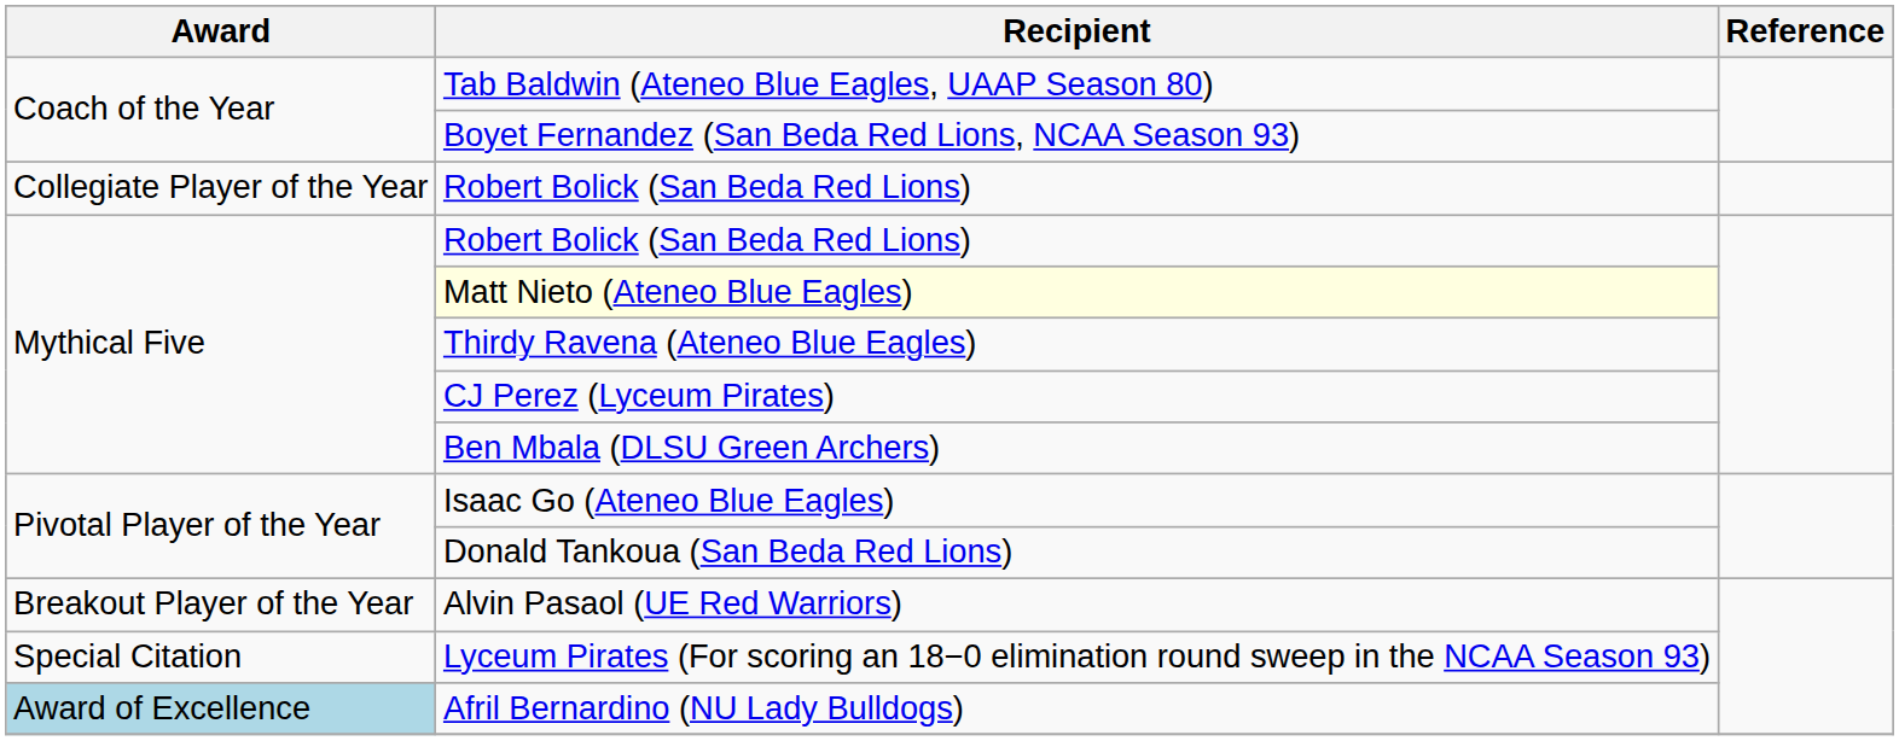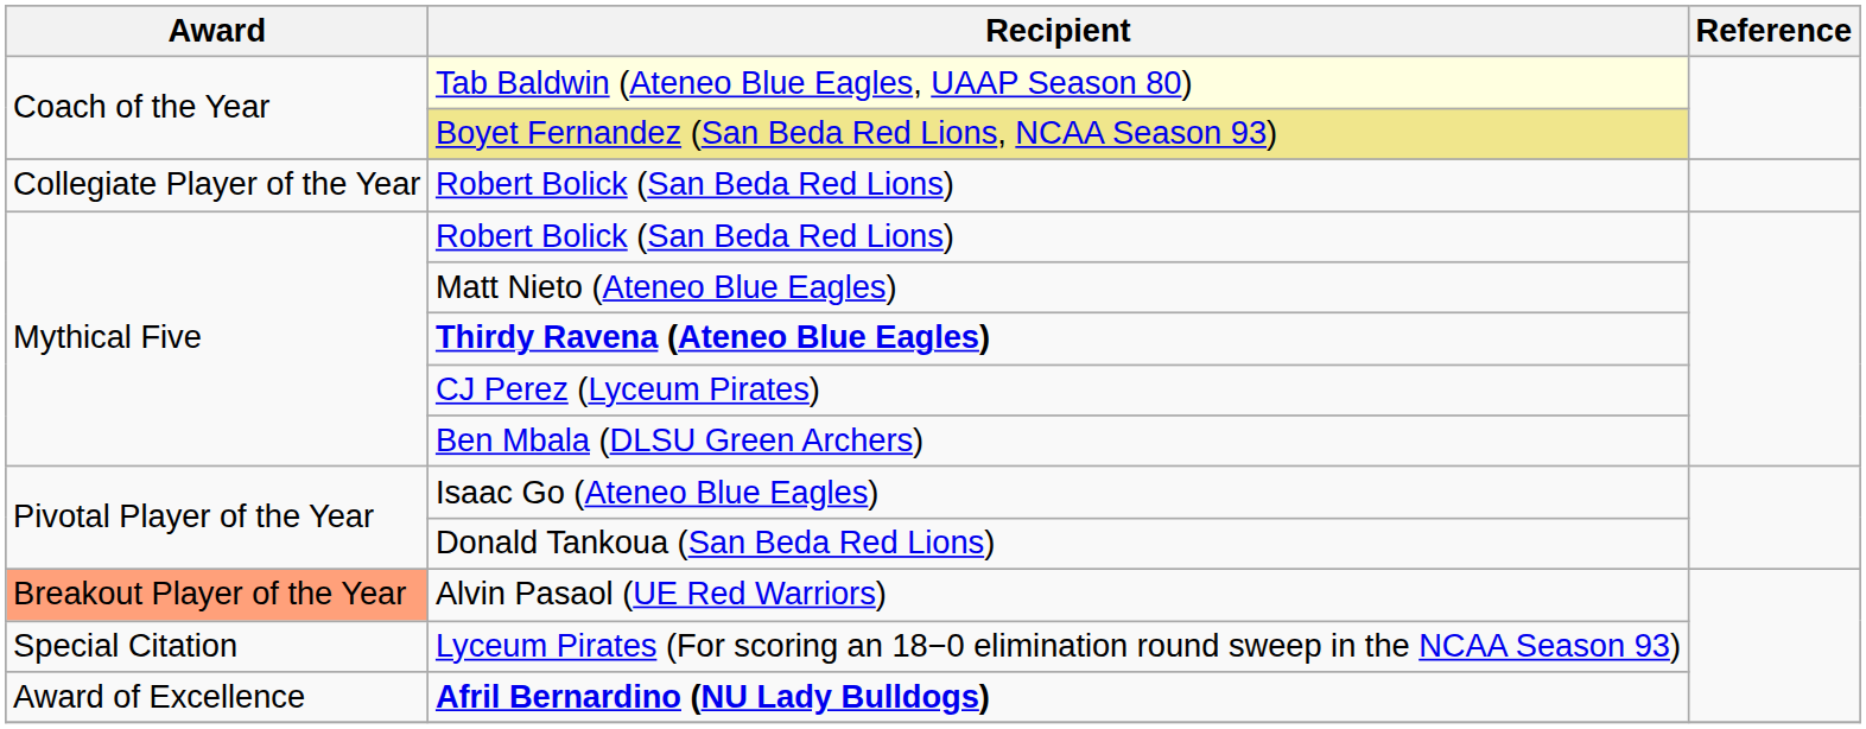Tab Baldwin (Ateneo Blue Eagles, UAAP Season 80) | Recipient: no background -> lightyellow background
Boyet Fernandez (San Beda Red Lions, NCAA Season 93) | Recipient: no background -> khaki background
Matt Nieto (Ateneo Blue Eagles) | Recipient: lightyellow background -> no background
Thirdy Ravena (Ateneo Blue Eagles) | Recipient: normal -> bold
Alvin Pasaol (UE Red Warriors) | Award: no background -> lightsalmon background
Afril Bernardino (NU Lady Bulldogs) | Award: lightblue background -> no background
Afril Bernardino (NU Lady Bulldogs) | Recipient: normal -> bold
